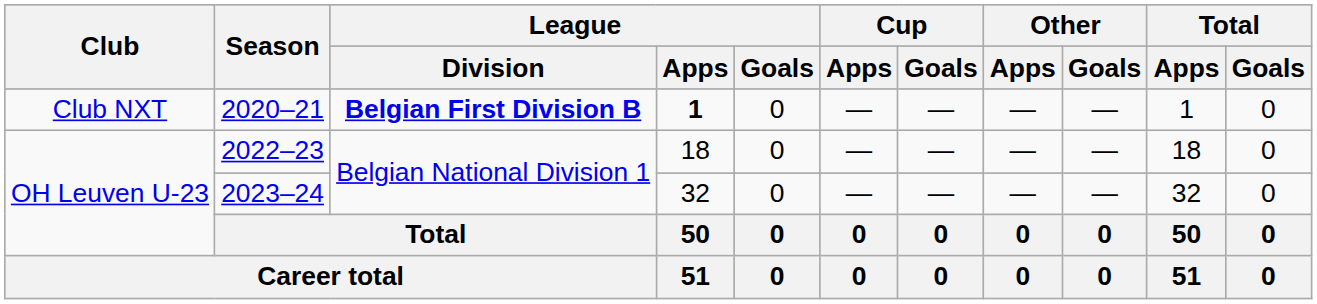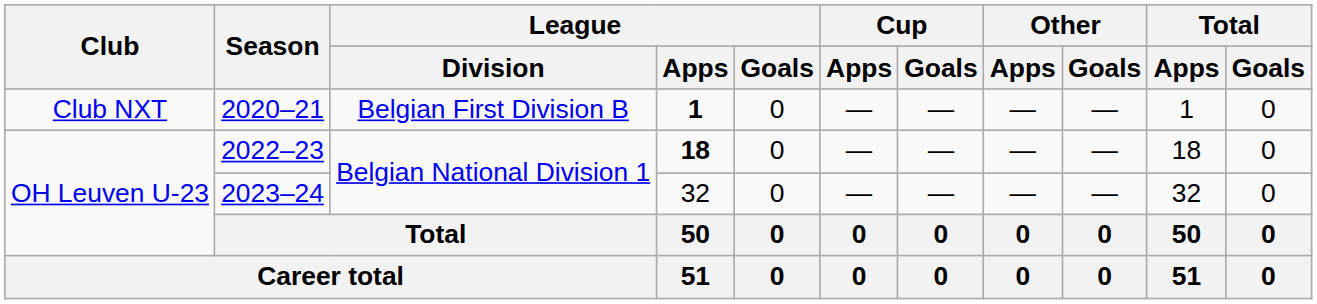2020–21 | League / Division: bold -> normal
2022–23 | League / Apps: normal -> bold
